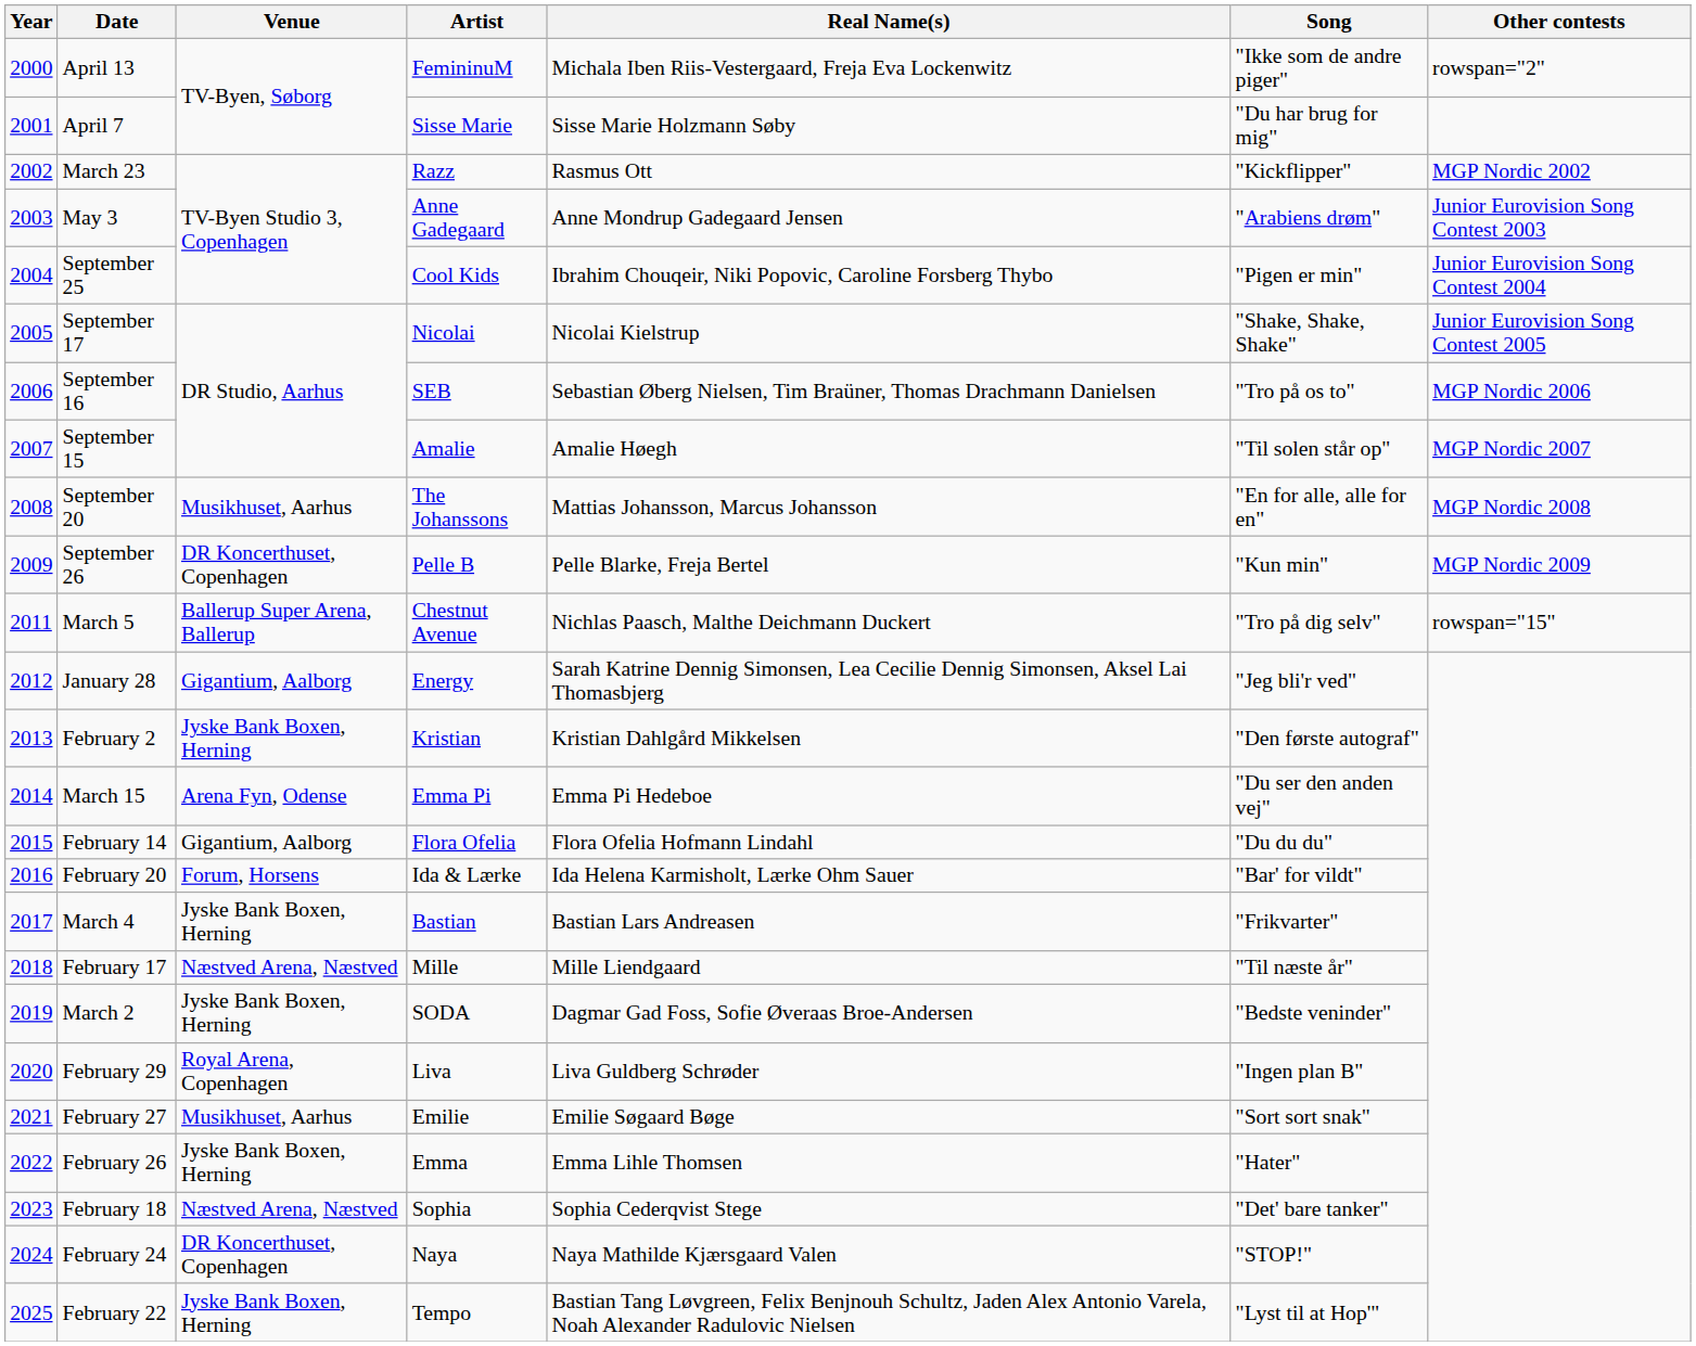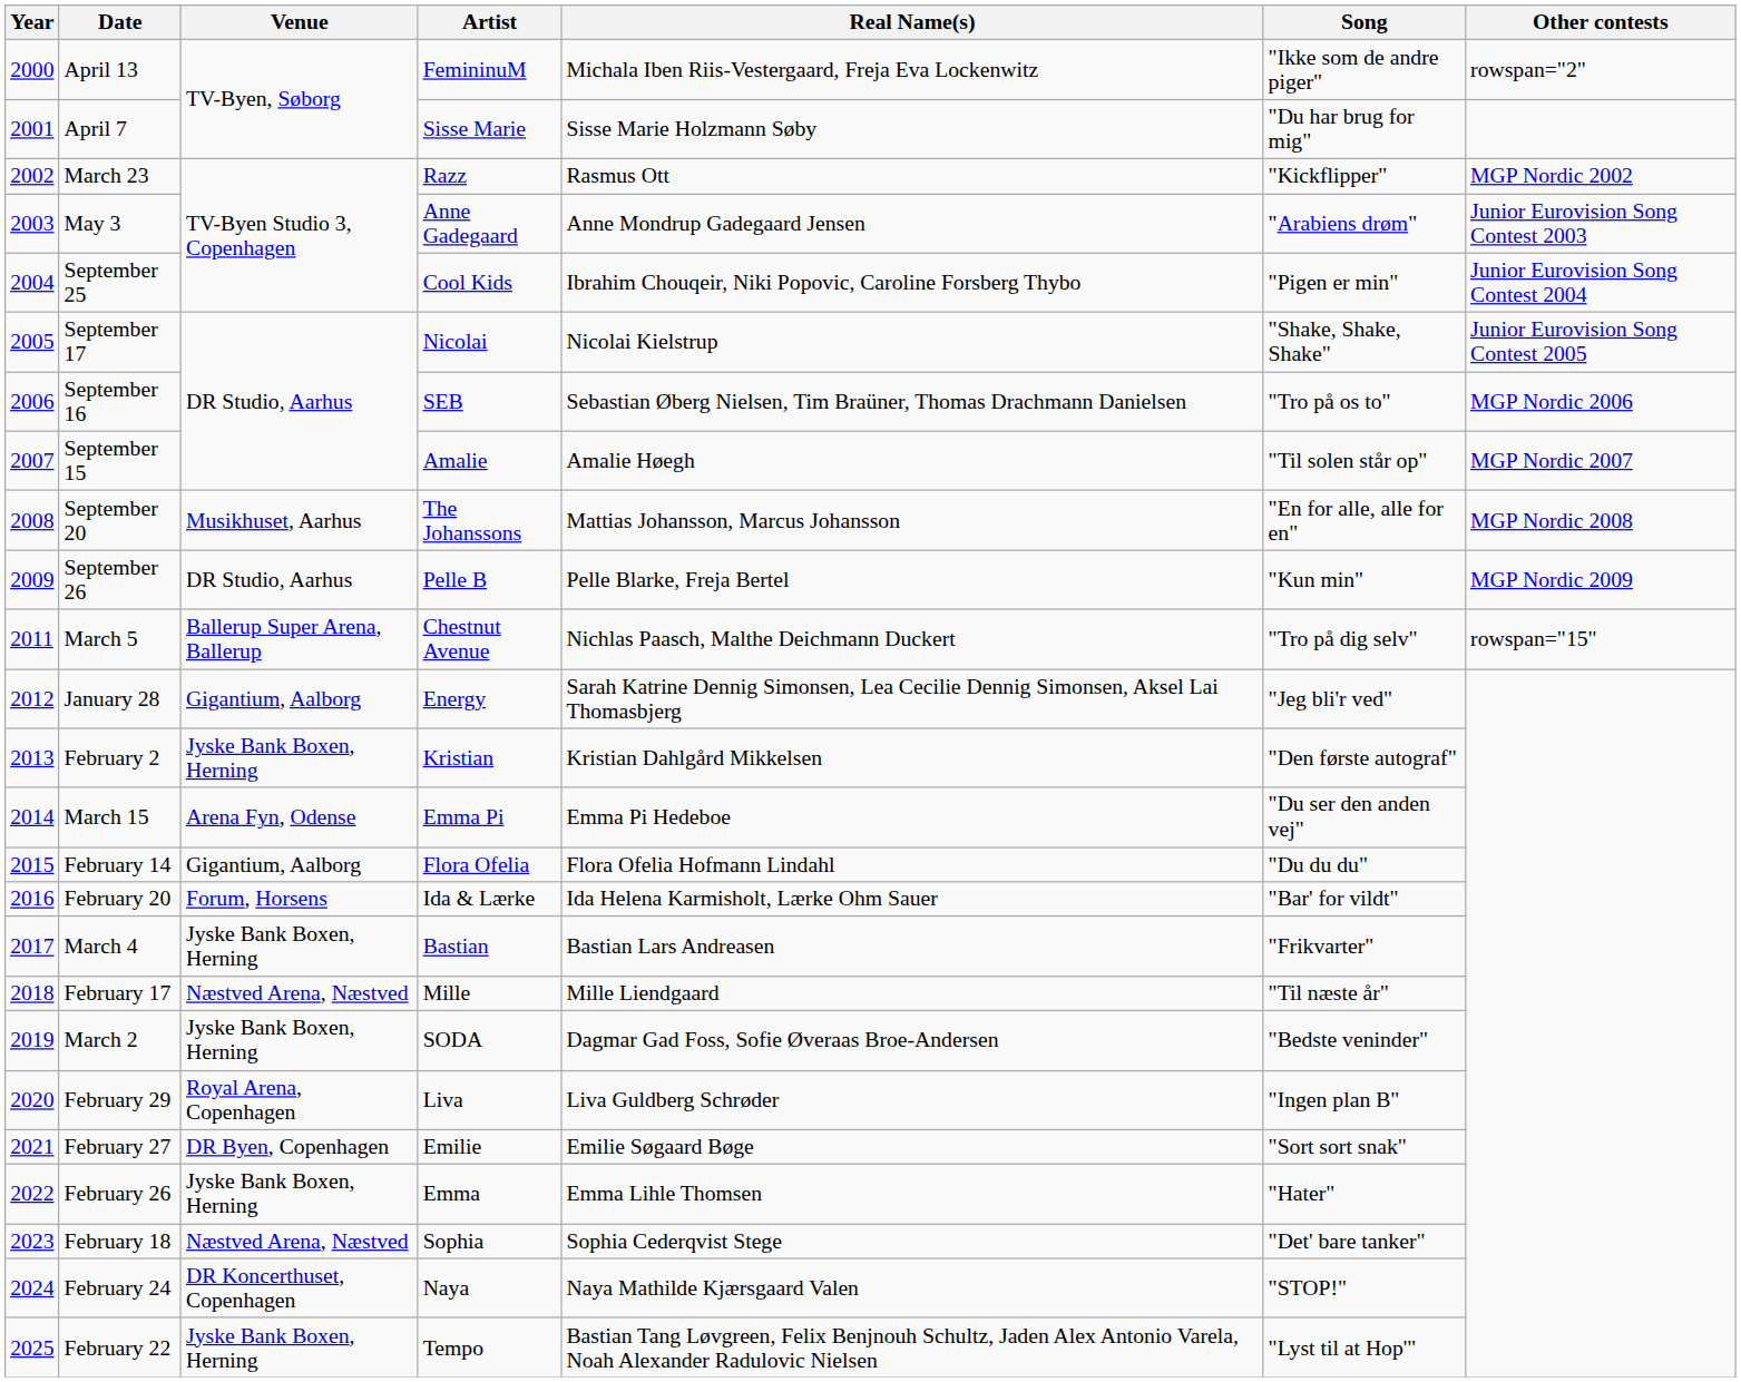September 26 | Venue: DR Koncerthuset, Copenhagen -> DR Studio, Aarhus
February 27 | Venue: Musikhuset, Aarhus -> DR Byen, Copenhagen
